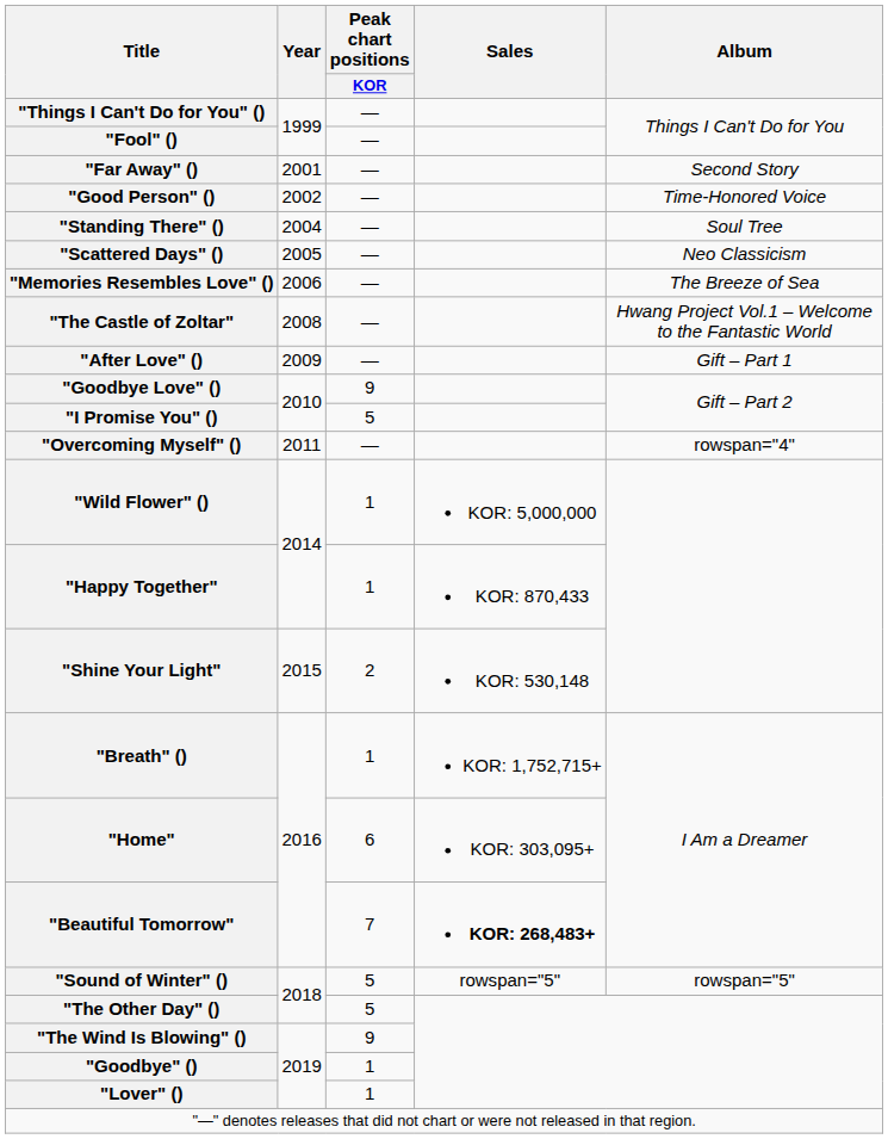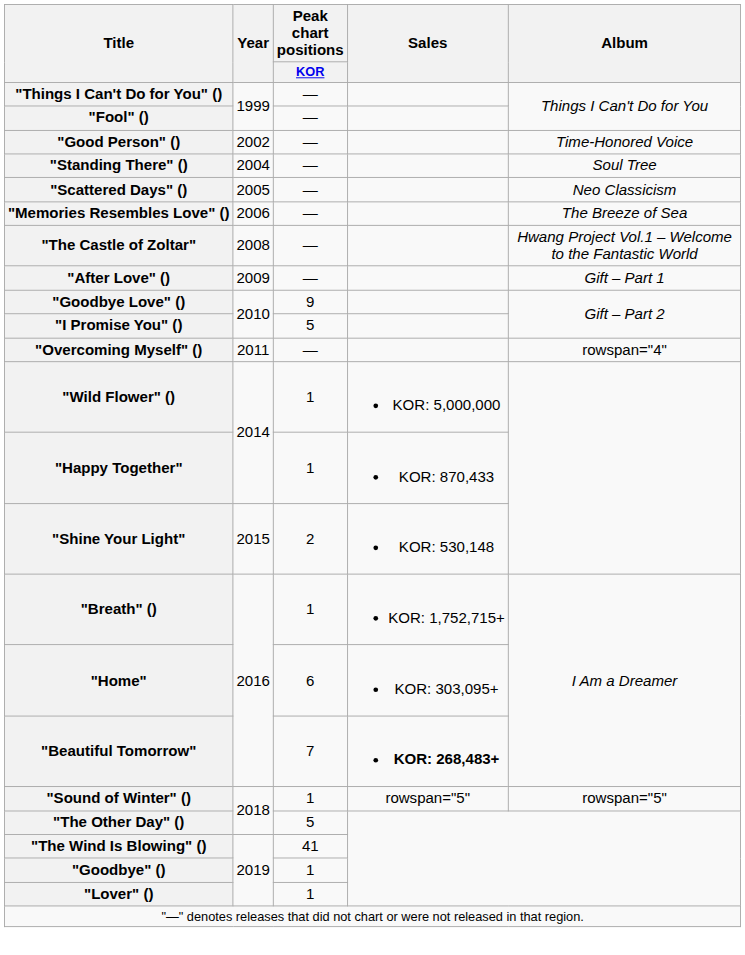- row: "Far Away" () | 2001 | — | Second Story
"Sound of Winter" () | Peak chart positions / KOR: 5 -> 1
"The Wind Is Blowing" () | Peak chart positions / KOR: 9 -> 41
